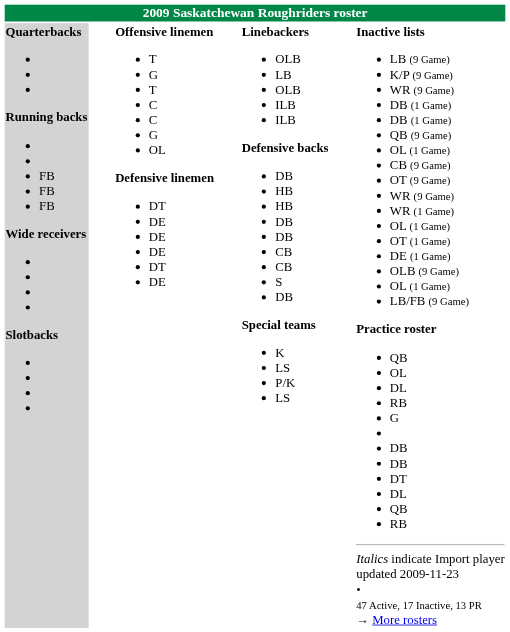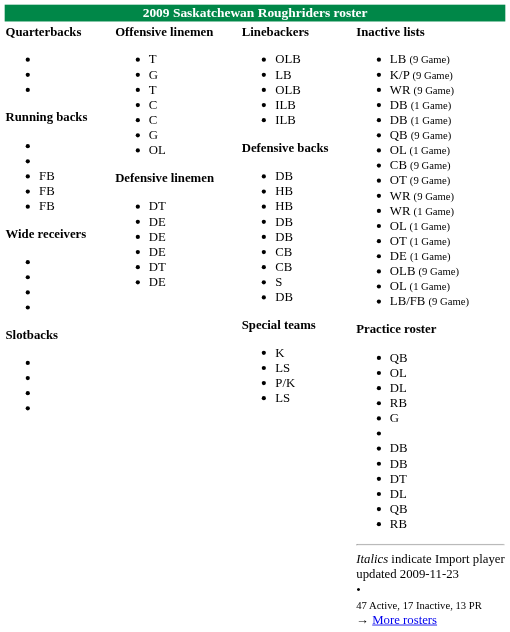Quarterbacks Running backs FB FB FB Wide receivers Slotbacks | column 1: lightgrey background -> no background
